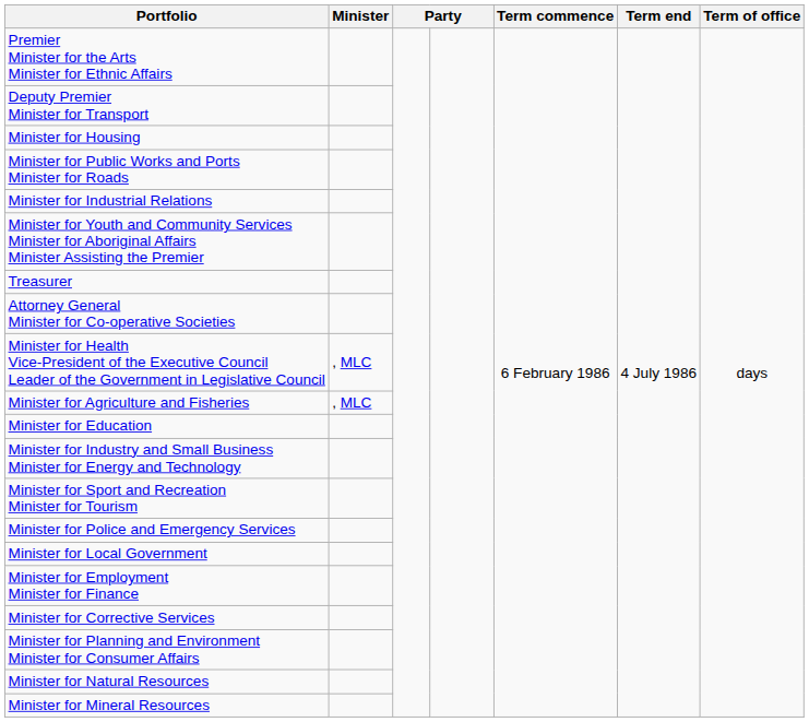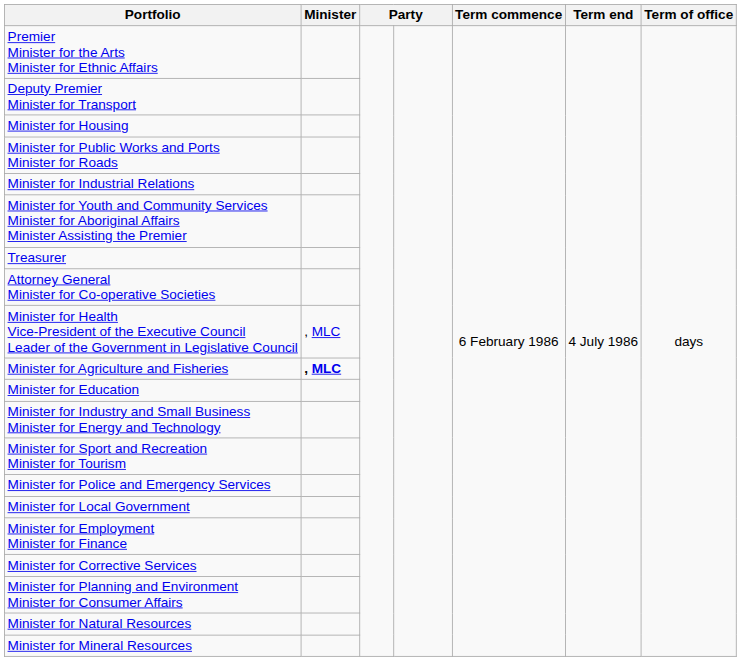Minister for Agriculture and Fisheries | Minister: normal -> bold
